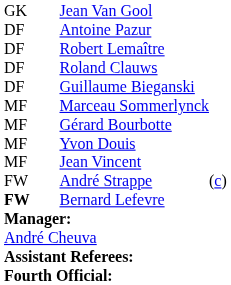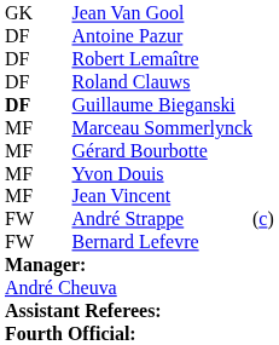Guillaume Bieganski | column 1: normal -> bold
Bernard Lefevre | column 1: bold -> normal
